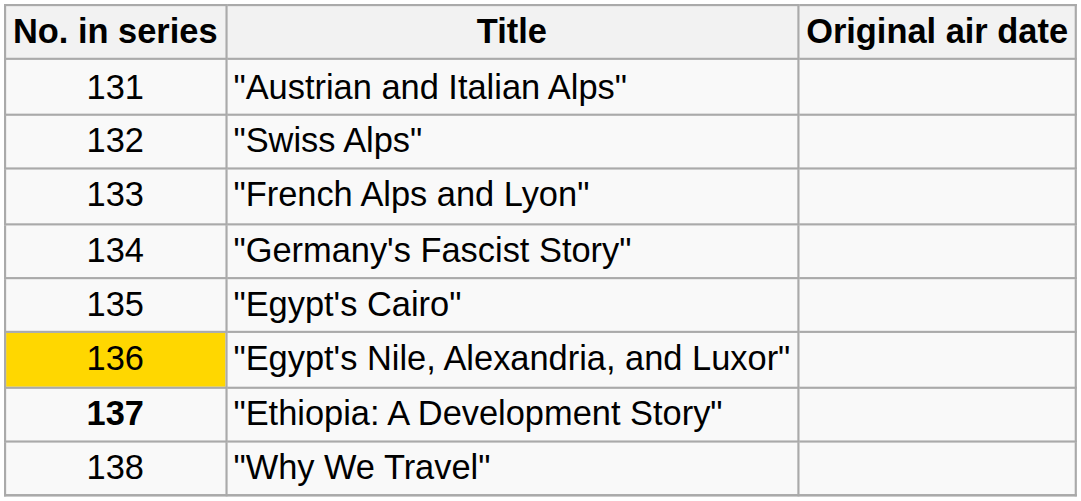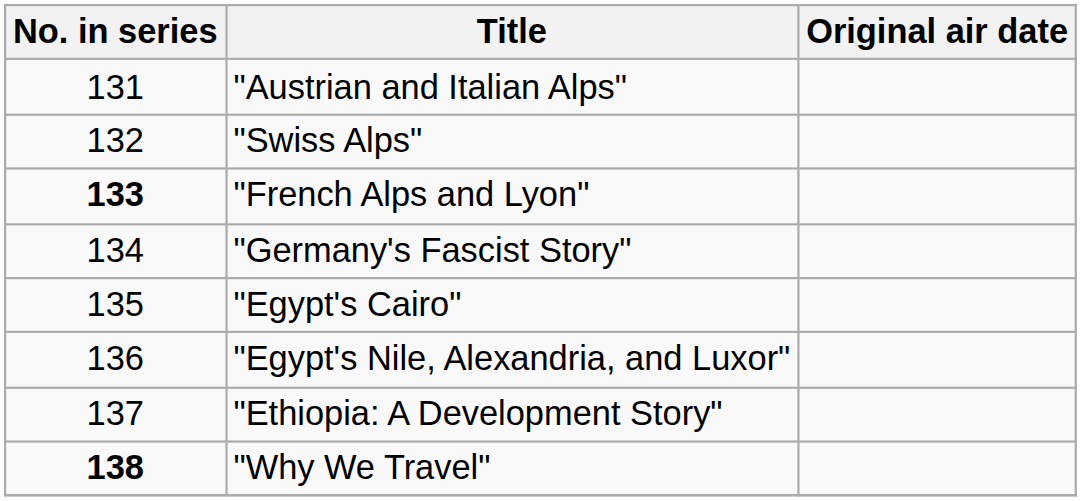"French Alps and Lyon" | No. in series: normal -> bold
"Egypt's Nile, Alexandria, and Luxor" | No. in series: gold background -> no background
"Ethiopia: A Development Story" | No. in series: bold -> normal
"Why We Travel" | No. in series: normal -> bold
